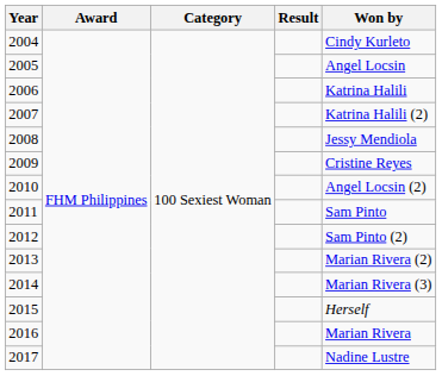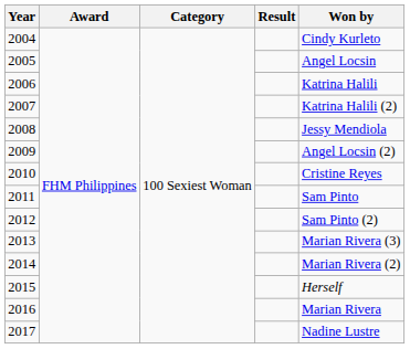2009 | Won by: Cristine Reyes -> Angel Locsin (2)
2010 | Won by: Angel Locsin (2) -> Cristine Reyes
2013 | Won by: Marian Rivera (2) -> Marian Rivera (3)
2014 | Won by: Marian Rivera (3) -> Marian Rivera (2)
